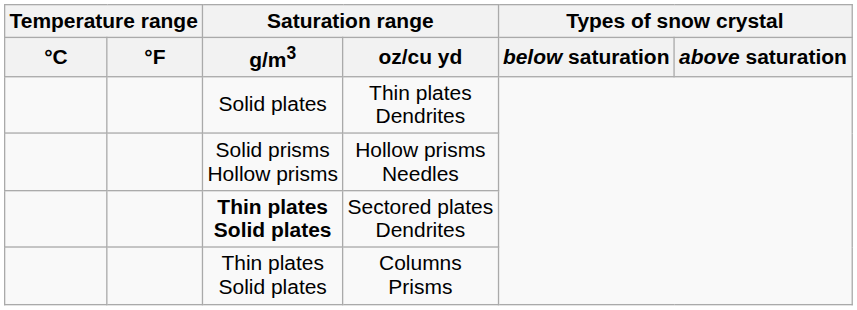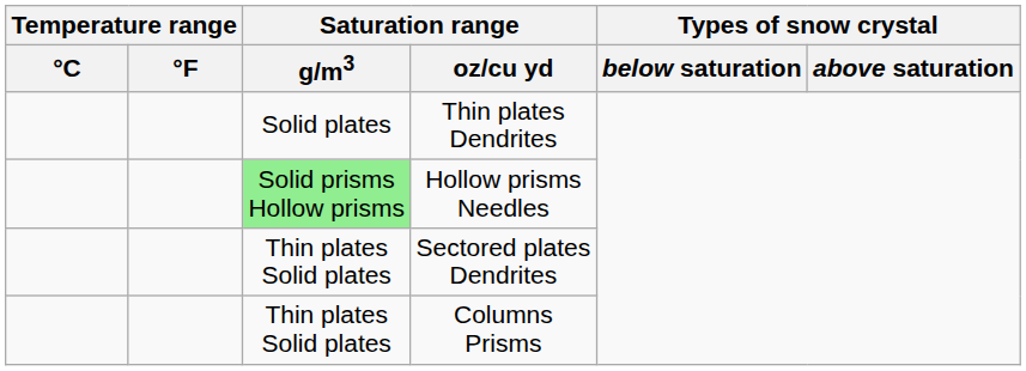Hollow prisms Needles | Saturation range / g/m3: no background -> lightgreen background
Sectored plates Dendrites | Saturation range / g/m3: bold -> normal
